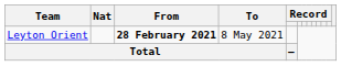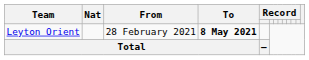Leyton Orient | From: bold -> normal
Leyton Orient | To: normal -> bold
